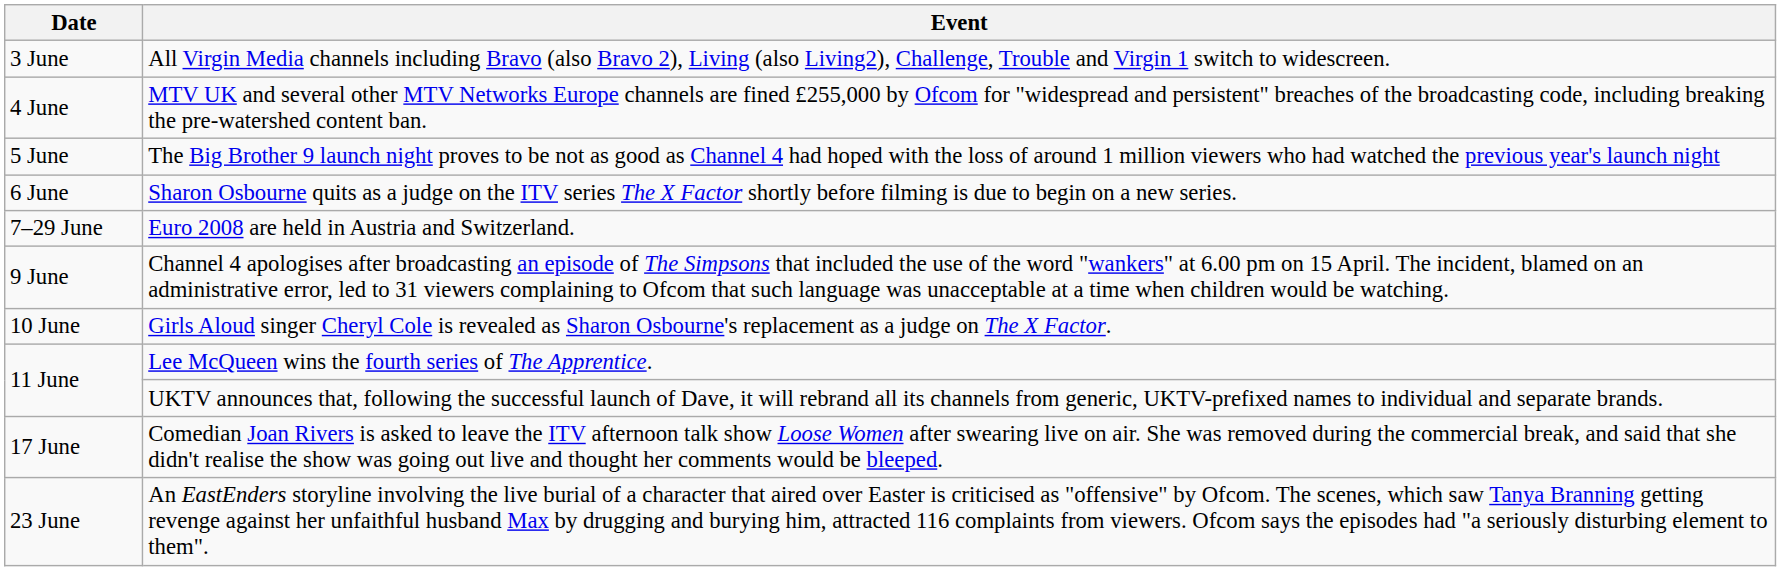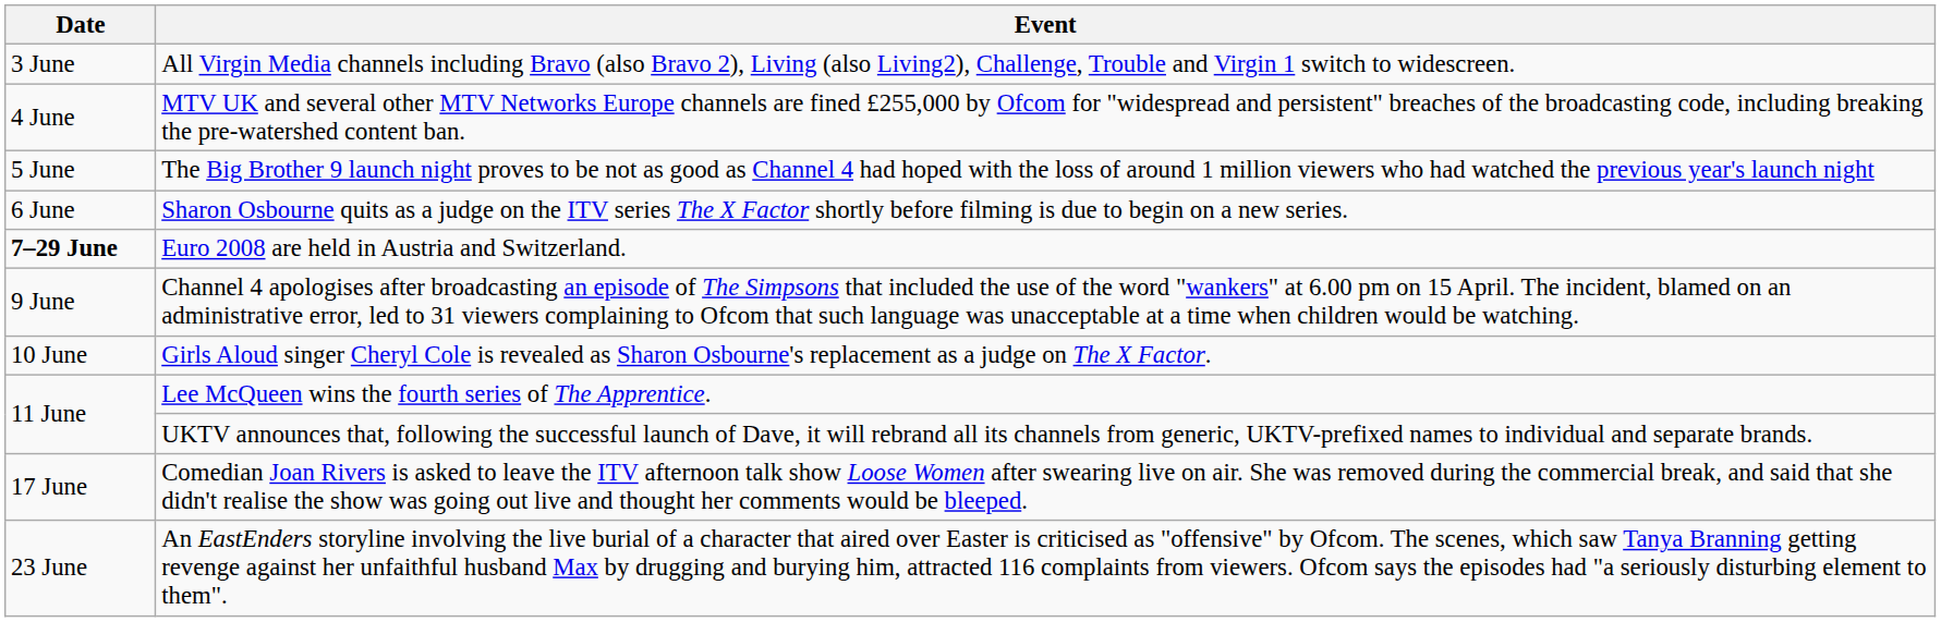Euro 2008 are held in Austria and Switzerland. | Date: normal -> bold
